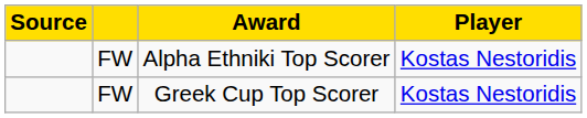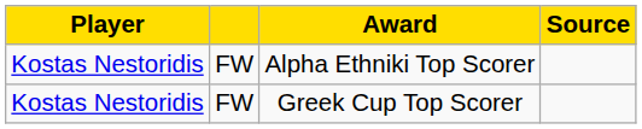columns swapped: Player <-> Source
